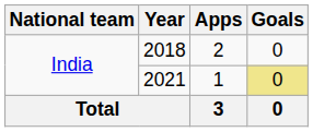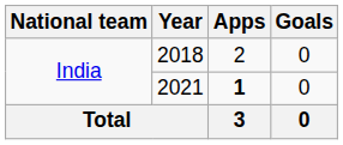2021 | Apps: normal -> bold
2021 | Goals: khaki background -> no background
